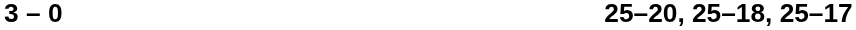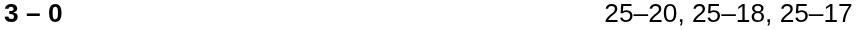row 1 | column 2: bold -> normal
